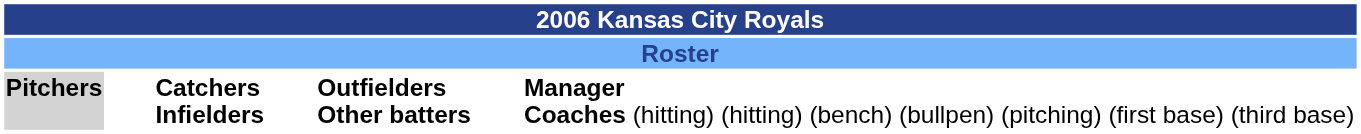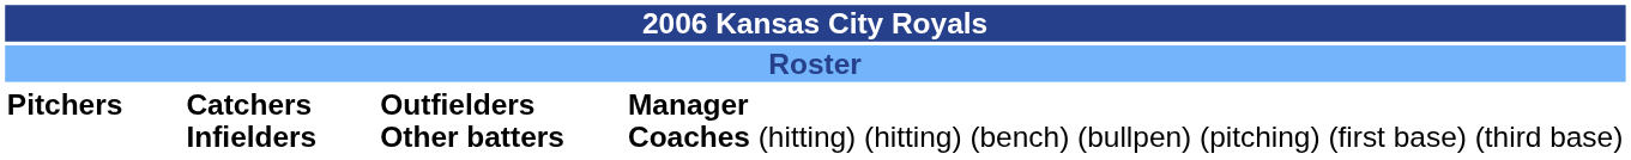Pitchers | column 1: lightgrey background -> no background
